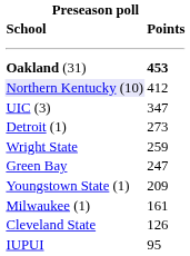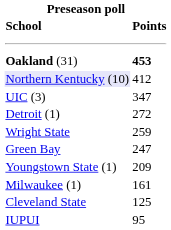row 6 | Points: 273 -> 272
row 11 | Points: 126 -> 125
